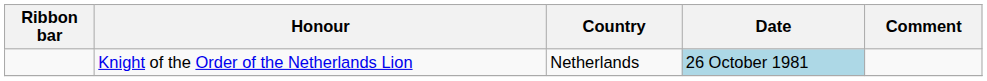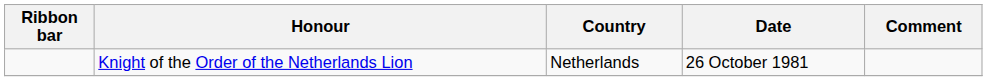Knight of the Order of the Netherlands Lion | Date: lightblue background -> no background
